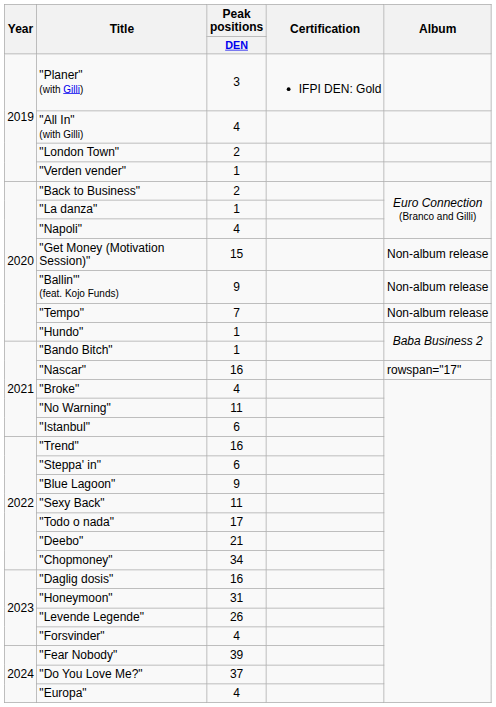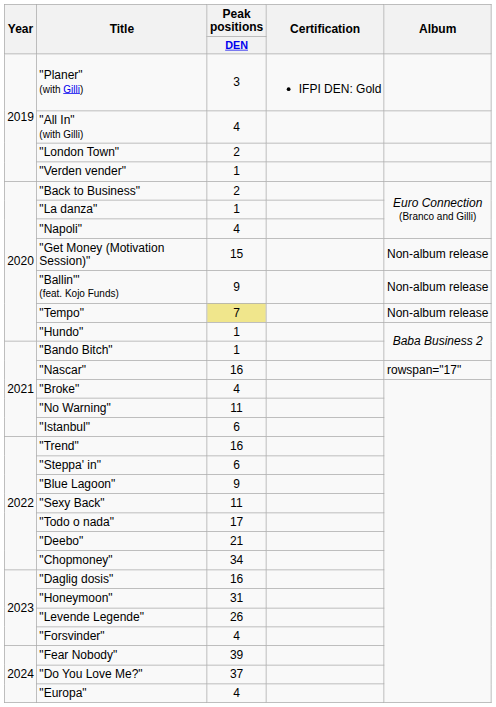"Tempo" | Peak positions / DEN: no background -> khaki background
